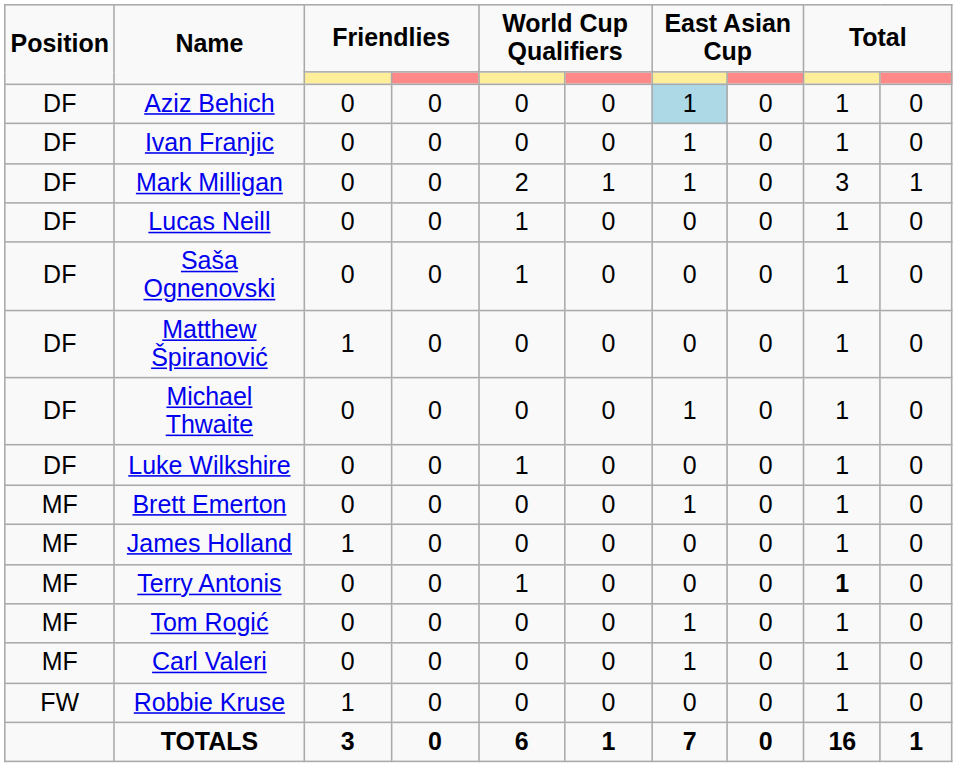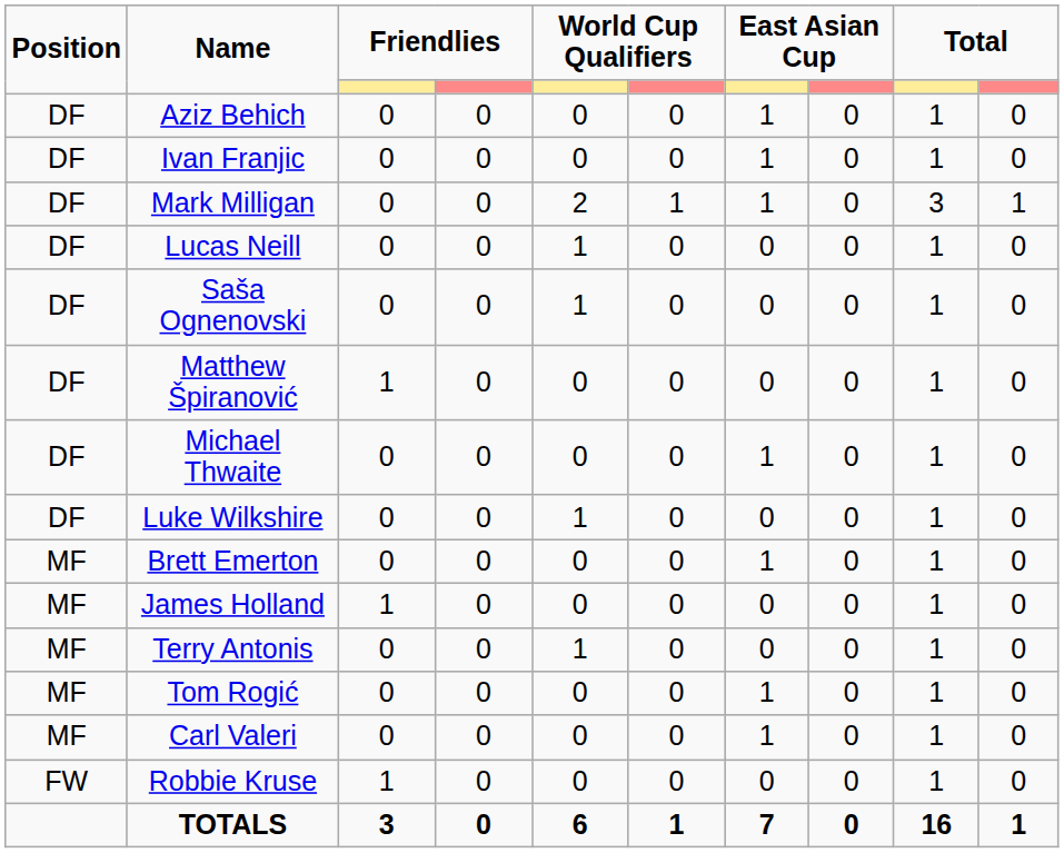Aziz Behich | column 7: lightblue background -> no background
Terry Antonis | column 9: bold -> normal
